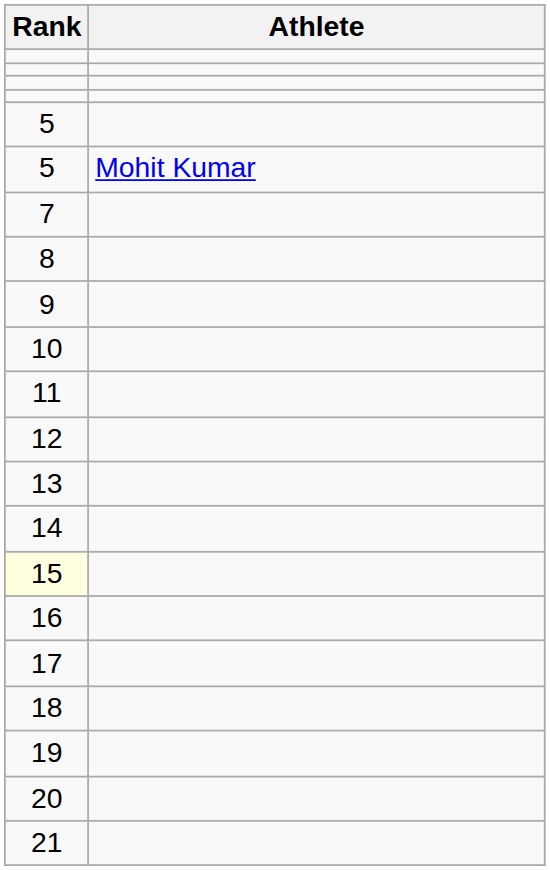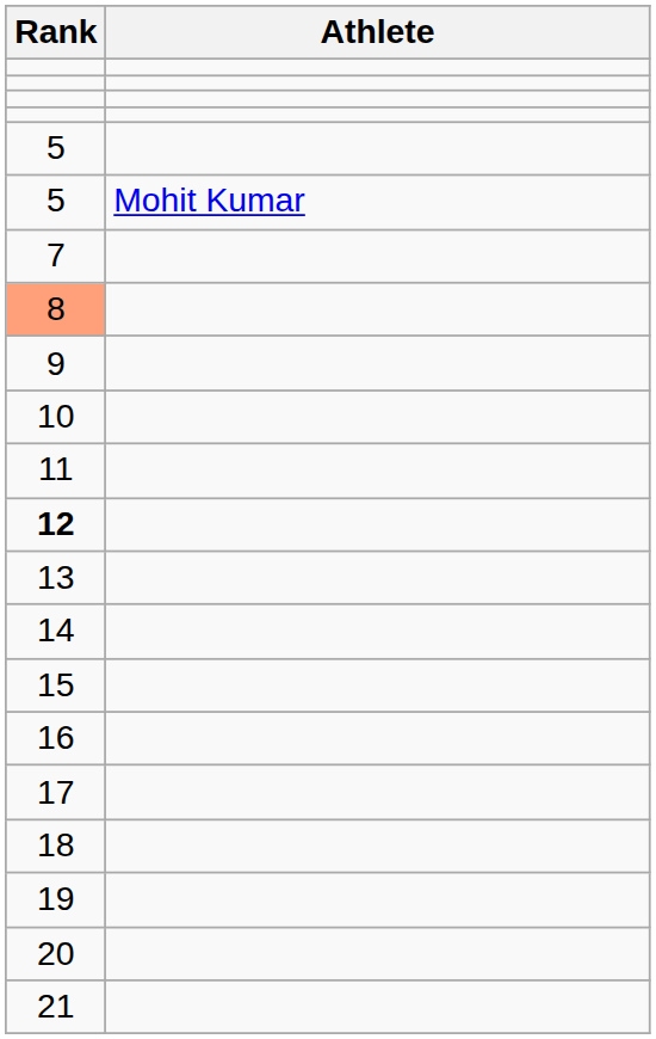row 9 | Rank: no background -> lightsalmon background
row 13 | Rank: normal -> bold
row 16 | Rank: lightyellow background -> no background
